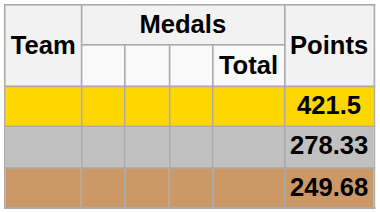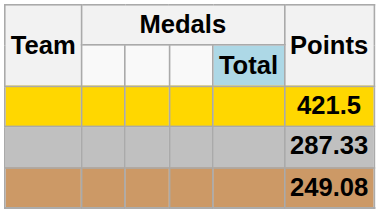row 2 | column 5: no background -> lightblue background
row 4 | Points: 278.33 -> 287.33
row 5 | Points: 249.68 -> 249.08
